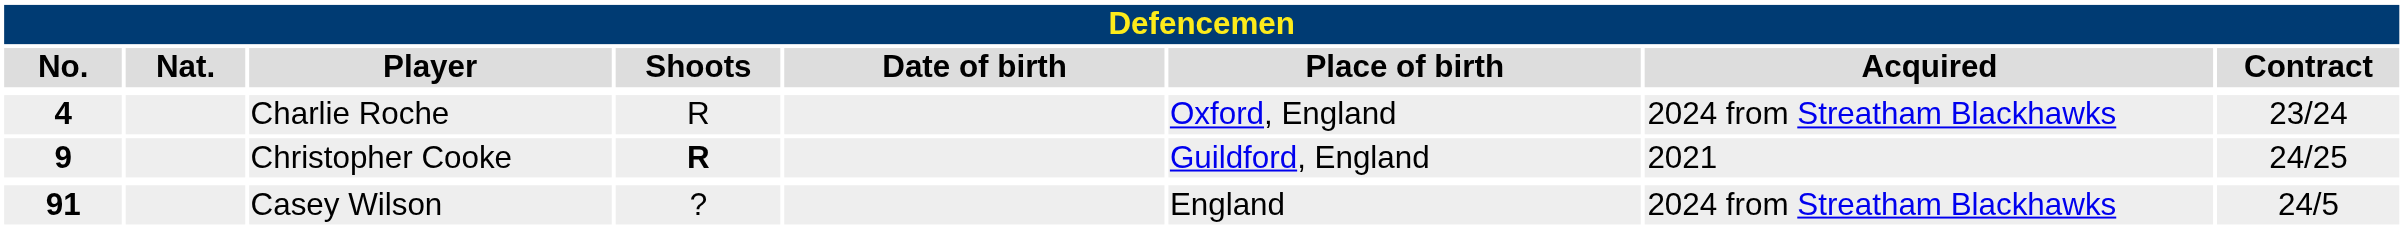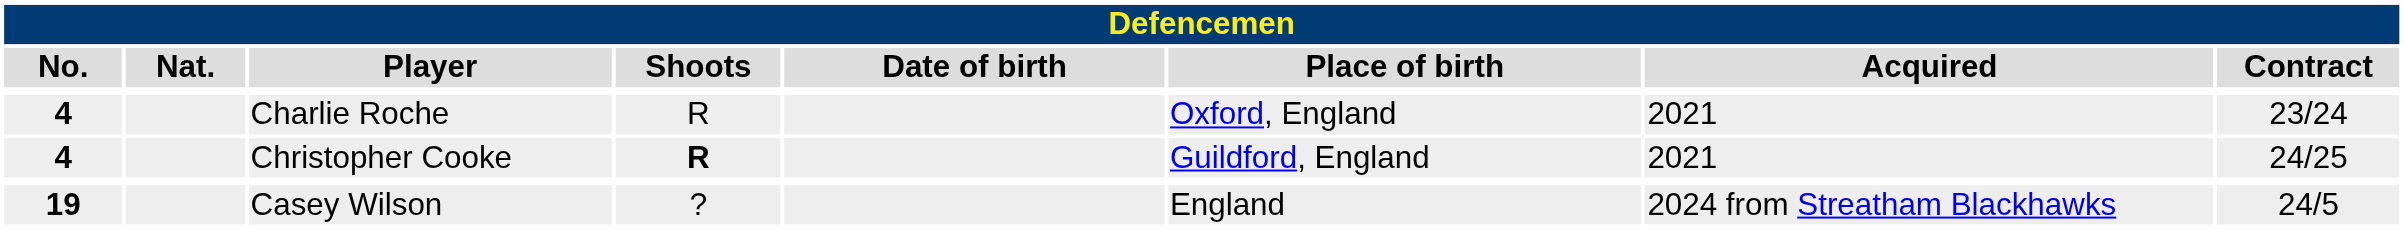Charlie Roche | Acquired: 2024 from Streatham Blackhawks -> 2021
Christopher Cooke | No.: 9 -> 4
Casey Wilson | No.: 91 -> 19
